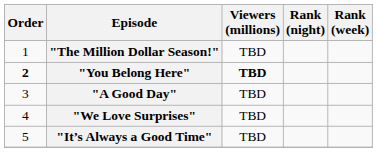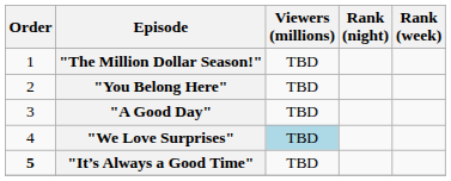"You Belong Here" | Order: bold -> normal
"You Belong Here" | Viewers (millions): bold -> normal
"We Love Surprises" | Viewers (millions): no background -> lightblue background
"It’s Always a Good Time" | Order: normal -> bold
